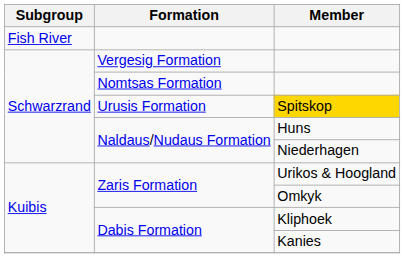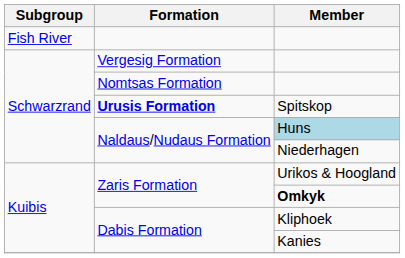Spitskop | Formation: normal -> bold
Spitskop | Member: gold background -> no background
Huns | Member: no background -> lightblue background
Omkyk | Member: normal -> bold
